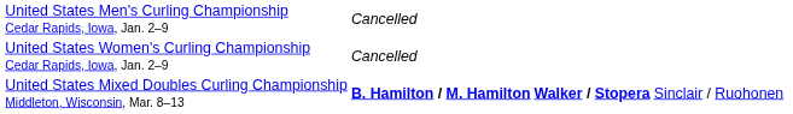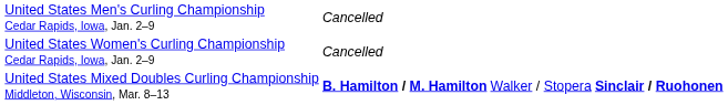row 3 | column 3: bold -> normal
row 3 | column 4: normal -> bold
